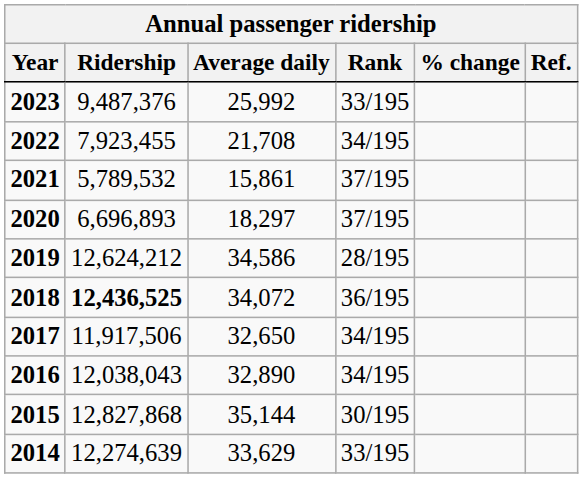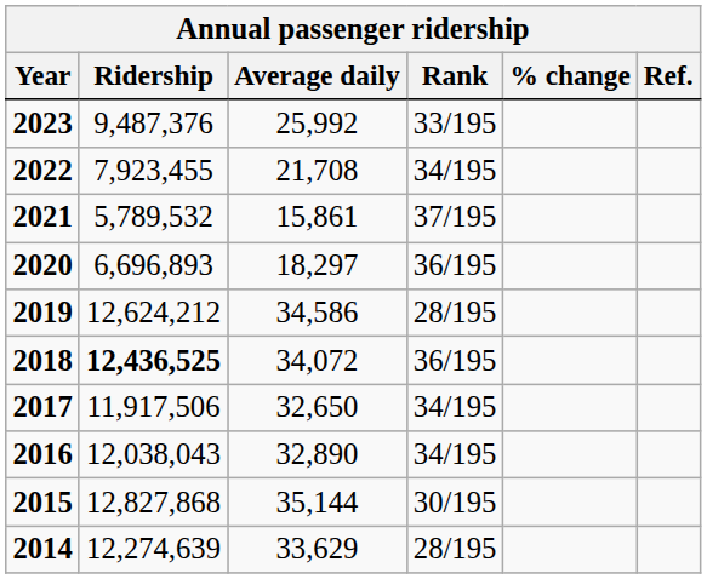2020 | Rank: 37/195 -> 36/195
2014 | Rank: 33/195 -> 28/195
